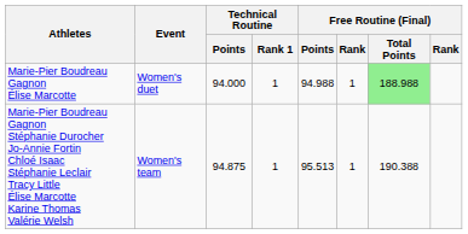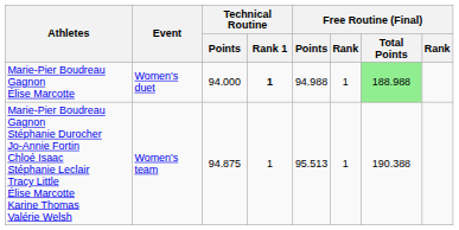Marie-Pier Boudreau Gagnon Élise Marcotte | Technical Routine / Rank 1: normal -> bold
